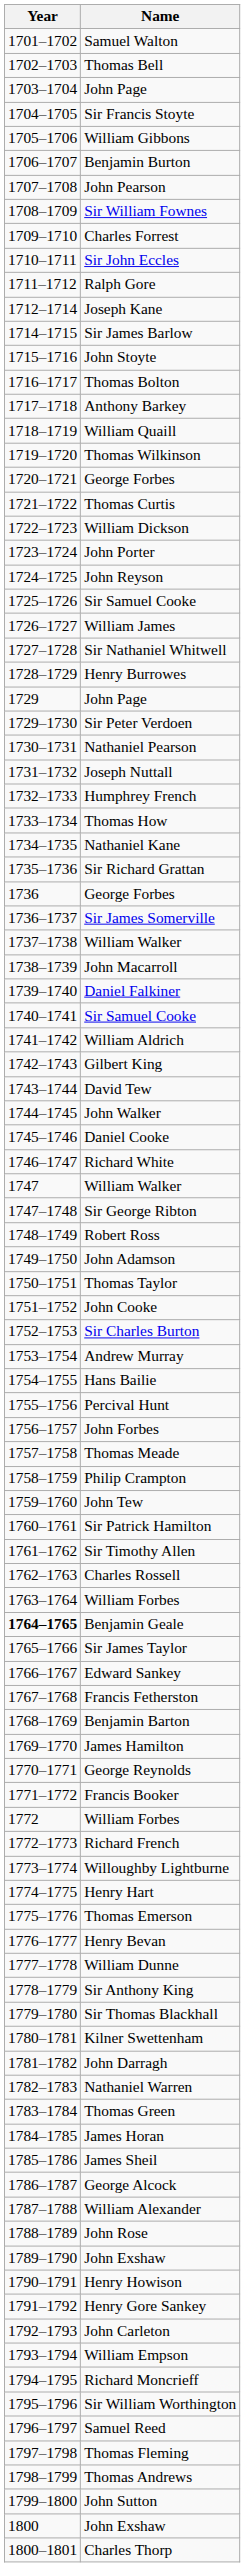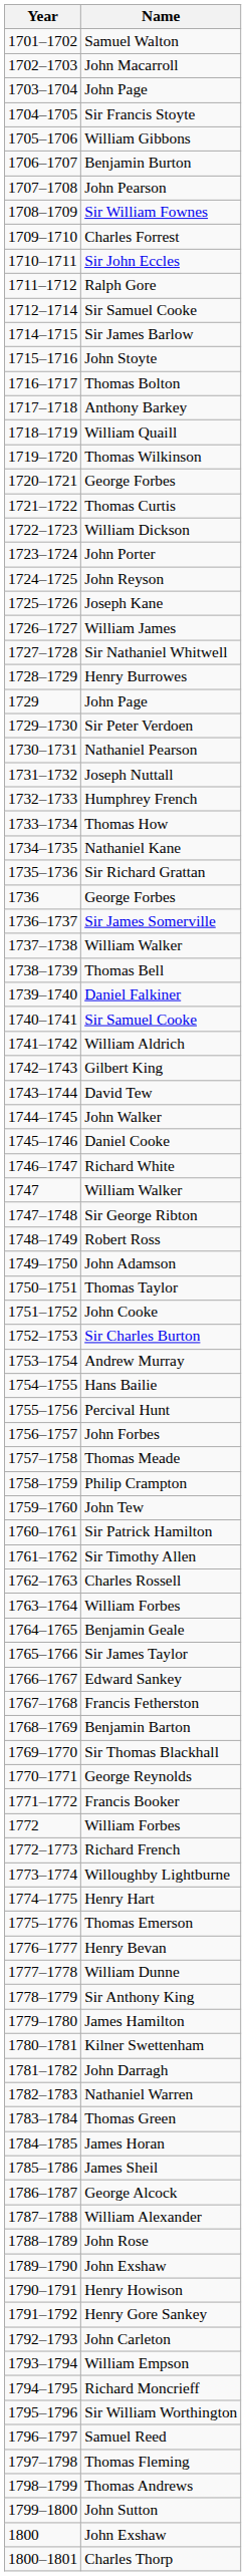row 3 | Name: Thomas Bell -> John Macarroll
row 13 | Name: Joseph Kane -> Sir Samuel Cooke
row 25 | Name: Sir Samuel Cooke -> Joseph Kane
row 40 | Name: John Macarroll -> Thomas Bell
row 67 | Year: bold -> normal
row 72 | Name: James Hamilton -> Sir Thomas Blackhall
row 83 | Name: Sir Thomas Blackhall -> James Hamilton
